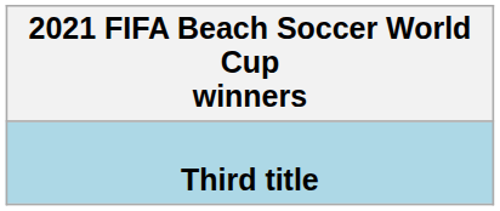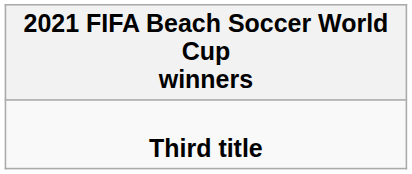row 2 | column 1: lightblue background -> no background
